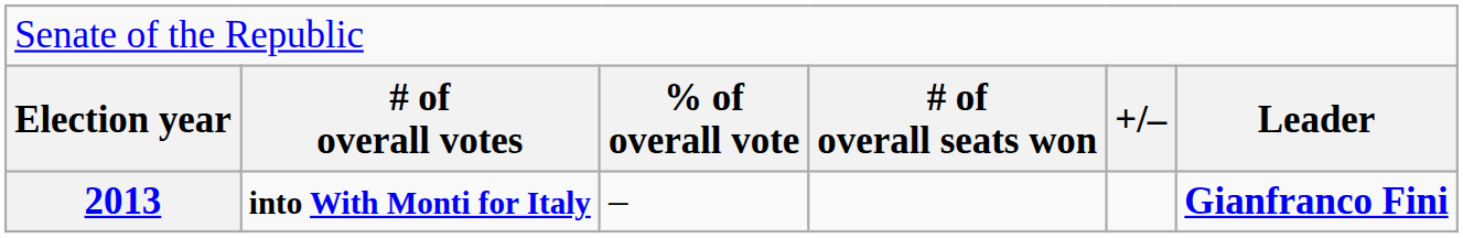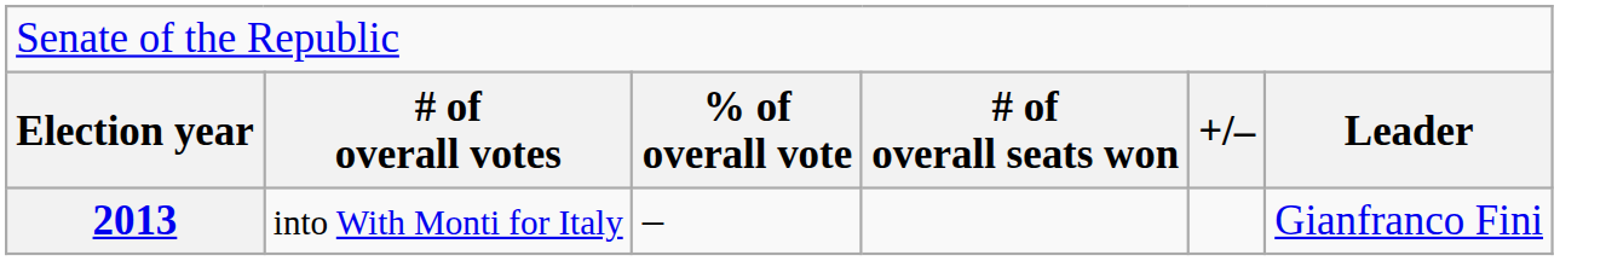2013 | column 2: bold -> normal
2013 | column 6: bold -> normal
